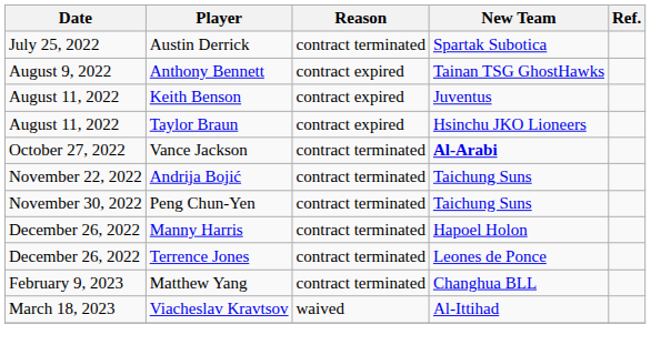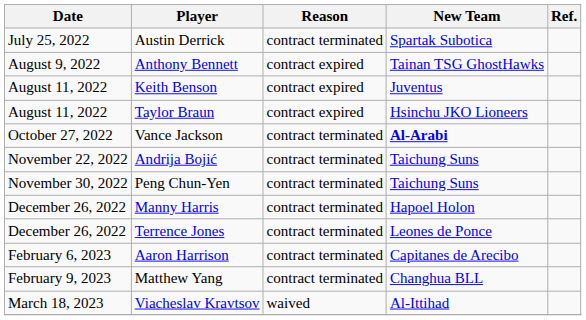+ row: February 6, 2023 | Aaron Harrison | contract terminated | Capitanes de Arecibo
